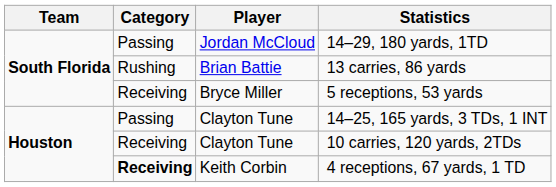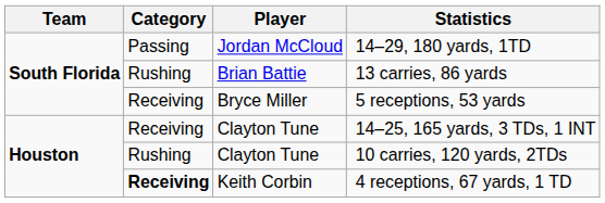14–25, 165 yards, 3 TDs, 1 INT | Category: Passing -> Receiving
10 carries, 120 yards, 2TDs | Category: Receiving -> Rushing
